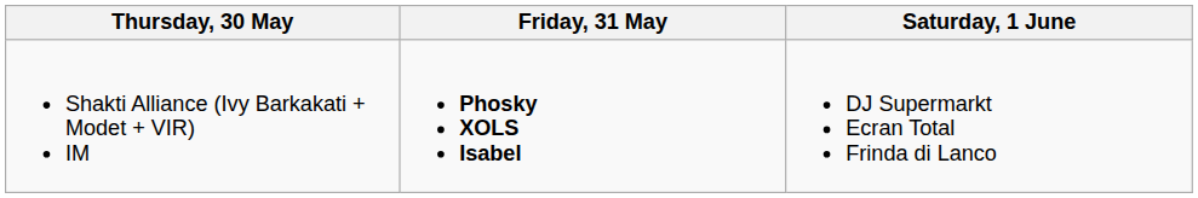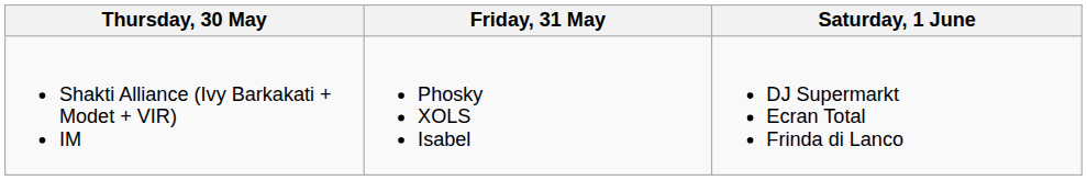row 2 | Friday, 31 May: bold -> normal
